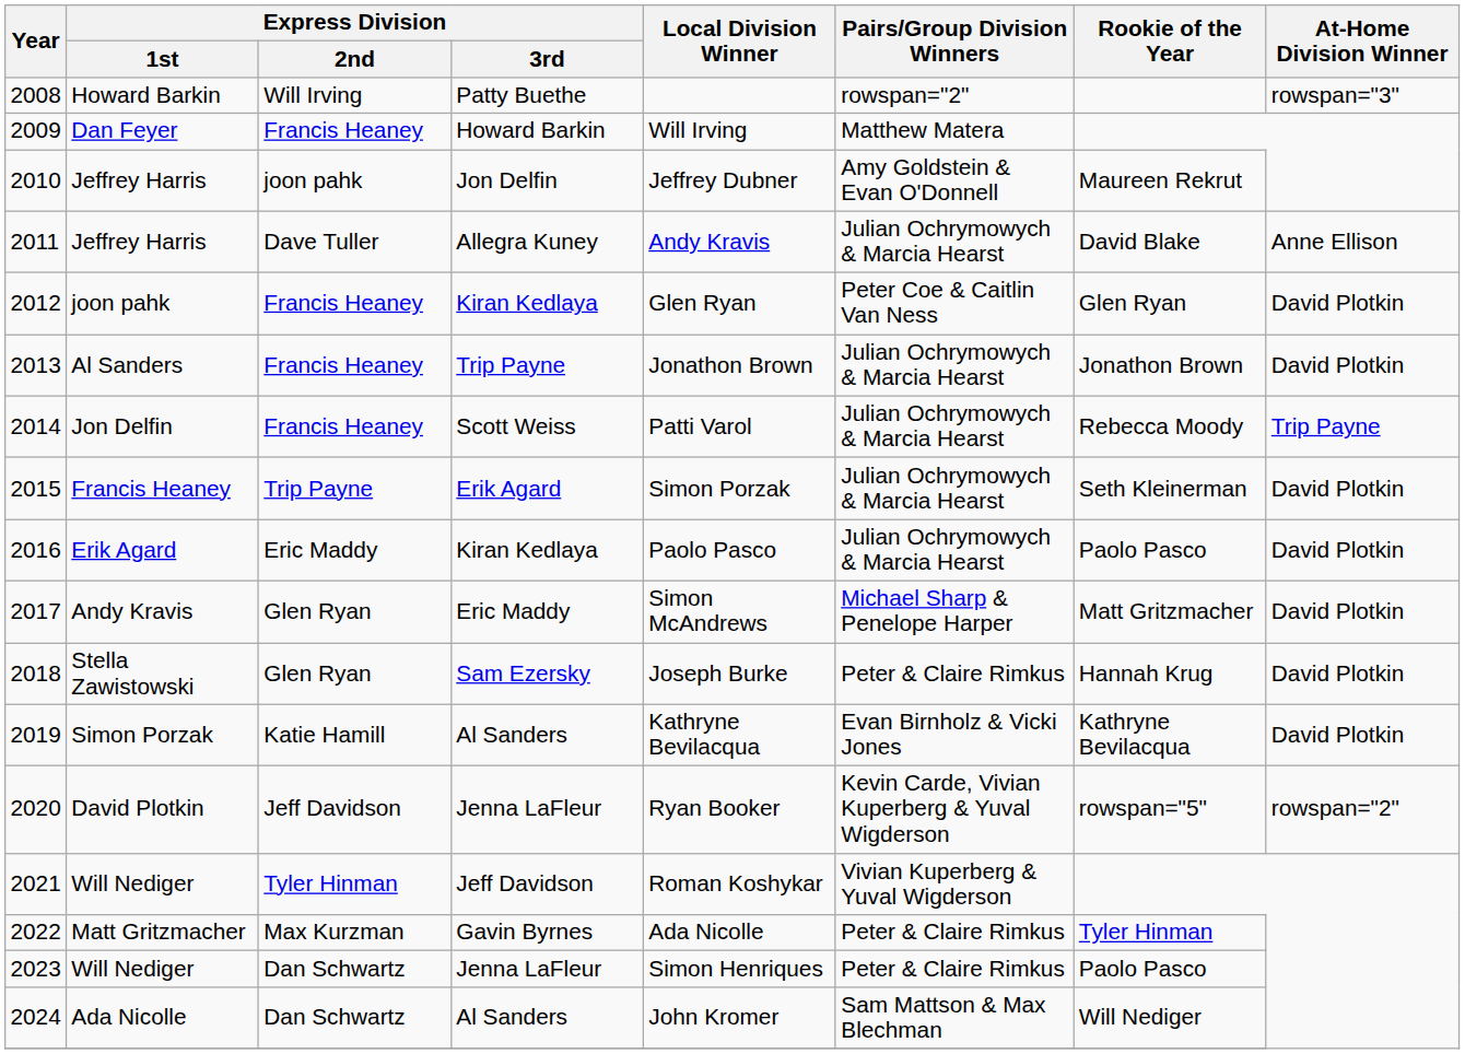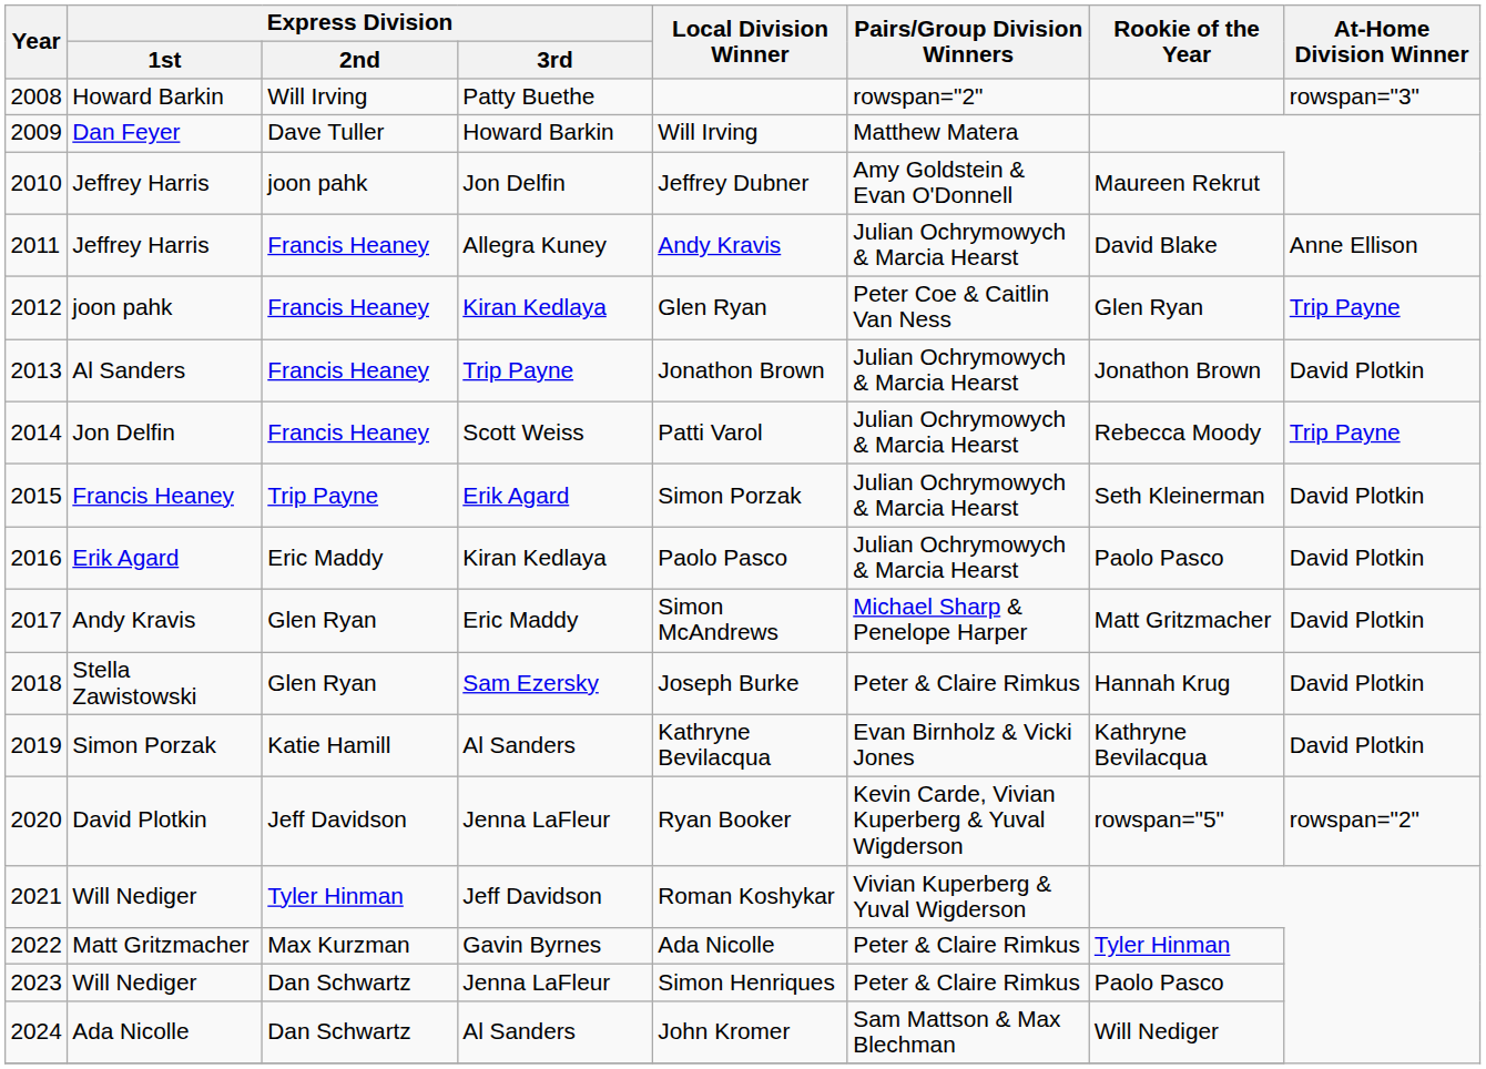2009 | Express Division / 2nd: Francis Heaney -> Dave Tuller
2011 | Express Division / 2nd: Dave Tuller -> Francis Heaney
2012 | At-Home Division Winner: David Plotkin -> Trip Payne
